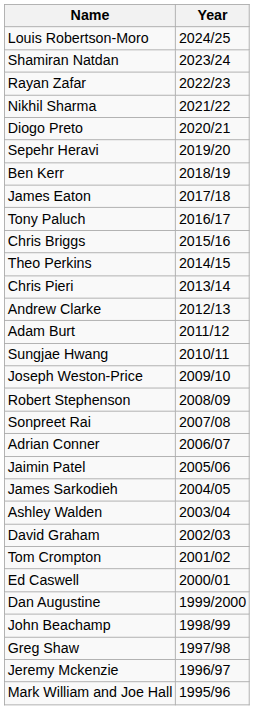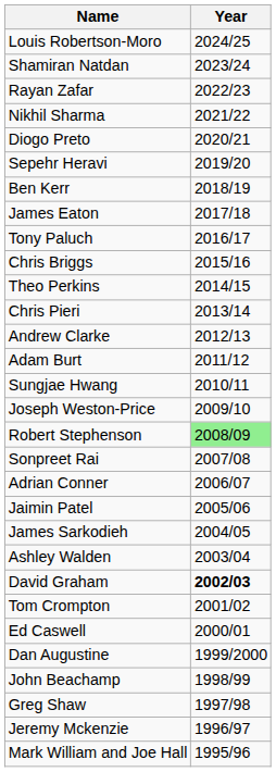Robert Stephenson | Year: no background -> lightgreen background
David Graham | Year: normal -> bold
